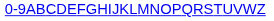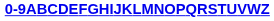row 1 | column 1: normal -> bold
